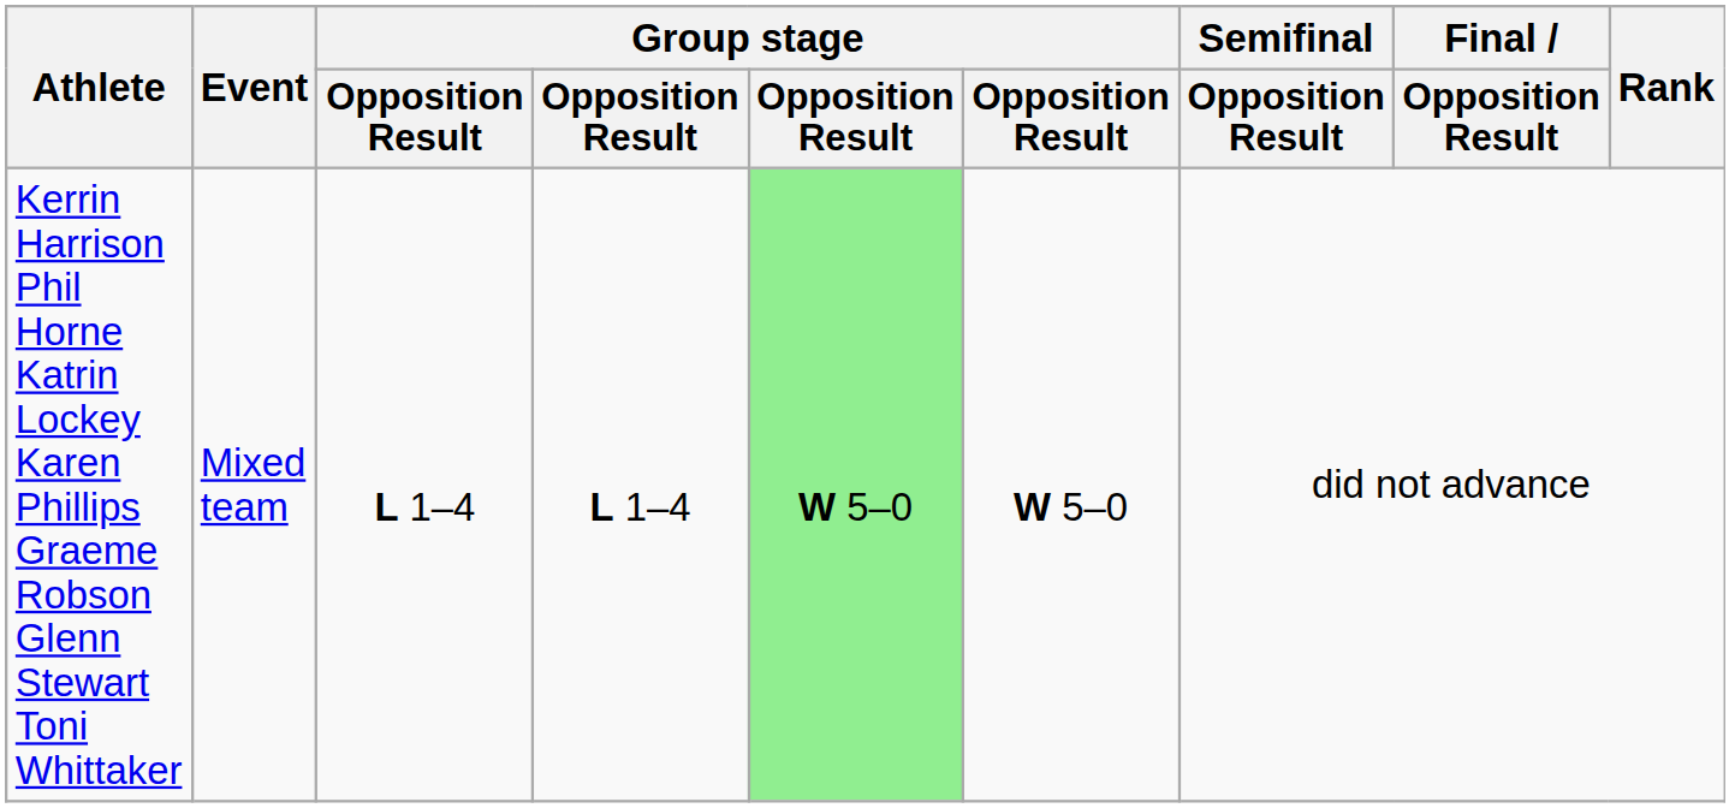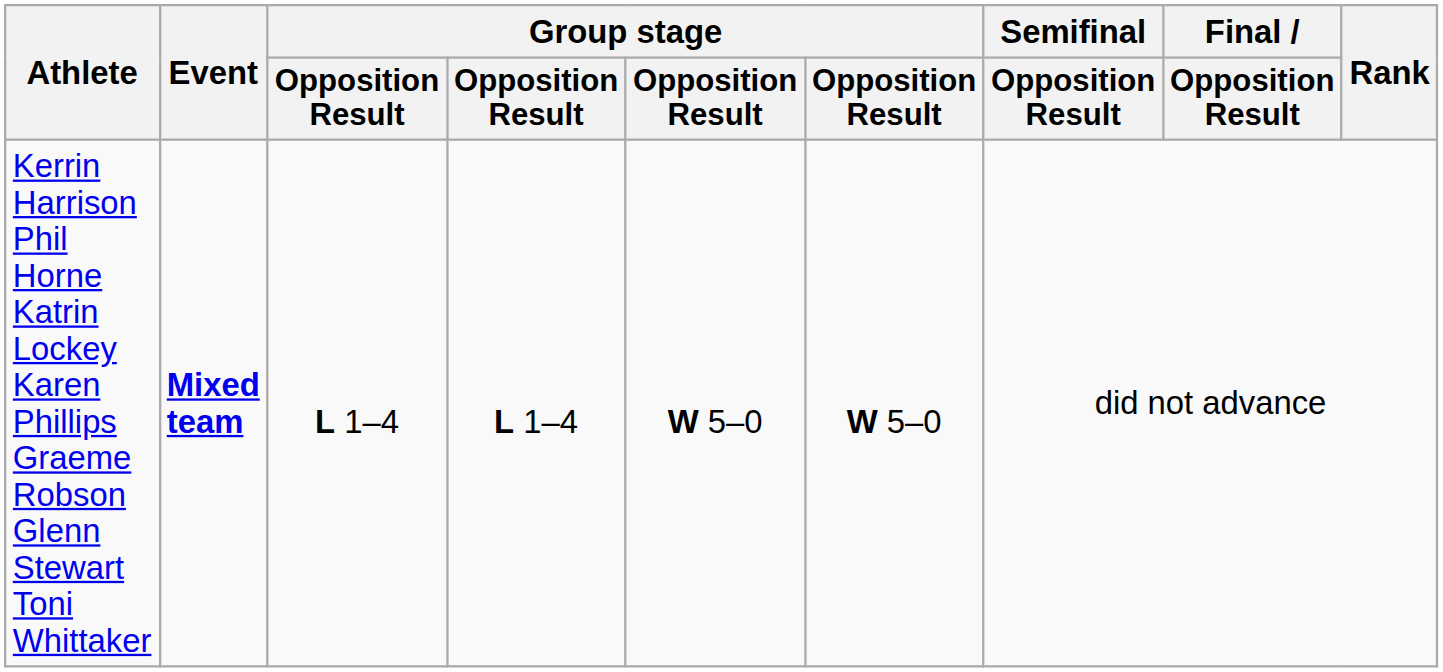row 3 | Event: normal -> bold
row 3 | column 5: lightgreen background -> no background
